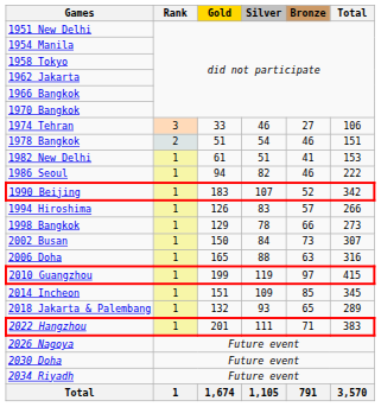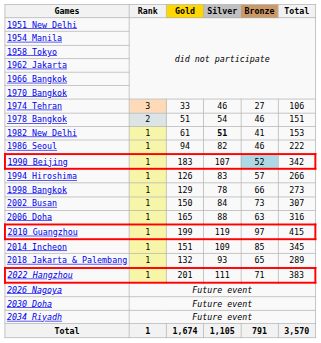1982 New Delhi | Silver: normal -> bold
1990 Beijing | Bronze: no background -> lightblue background
